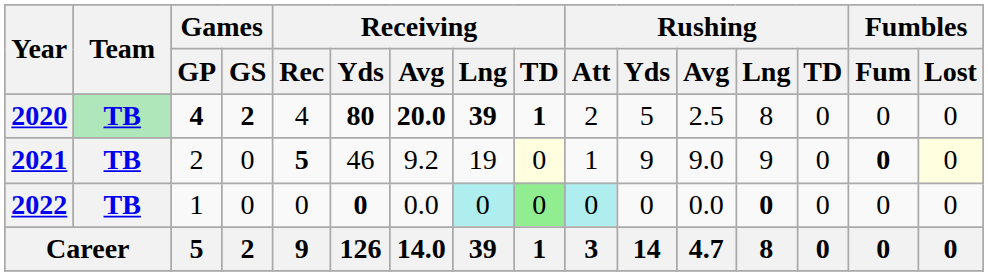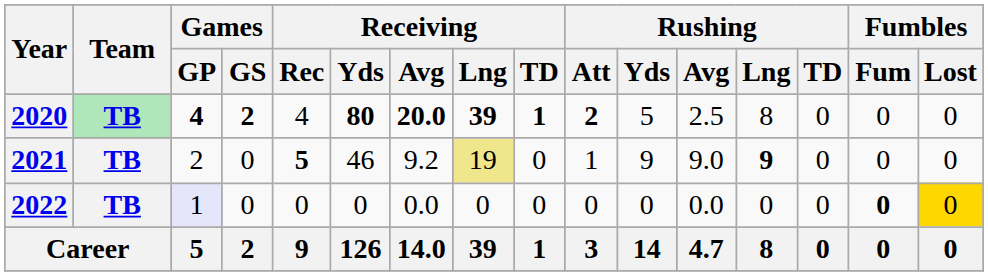2020 | Rushing / Att: normal -> bold
2021 | Receiving / Lng: no background -> khaki background
2021 | Receiving / TD: lightyellow background -> no background
2021 | Rushing / Lng: normal -> bold
2021 | Fumbles / Fum: bold -> normal
2021 | Fumbles / Lost: lightyellow background -> no background
2022 | Games / GP: no background -> lavender background
2022 | Receiving / Yds: bold -> normal
2022 | Receiving / Lng: paleturquoise background -> no background
2022 | Receiving / TD: lightgreen background -> no background
2022 | Rushing / Att: paleturquoise background -> no background
2022 | Rushing / Lng: bold -> normal
2022 | Fumbles / Fum: normal -> bold
2022 | Fumbles / Lost: no background -> gold background
